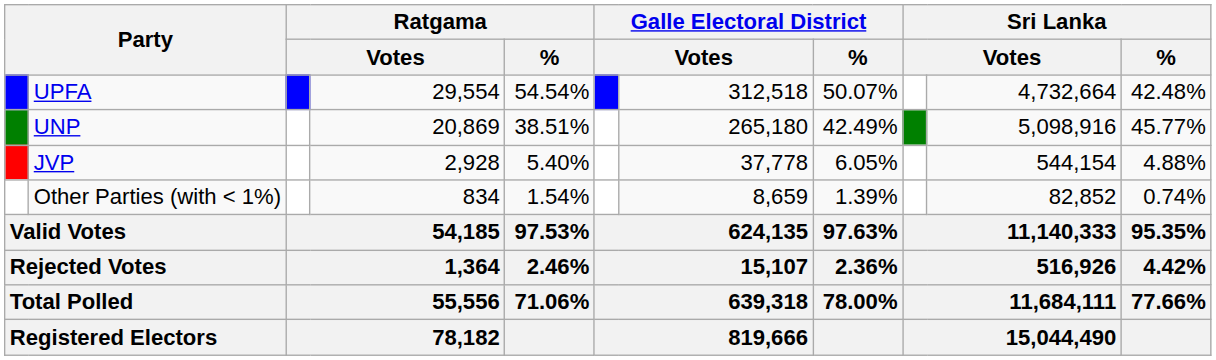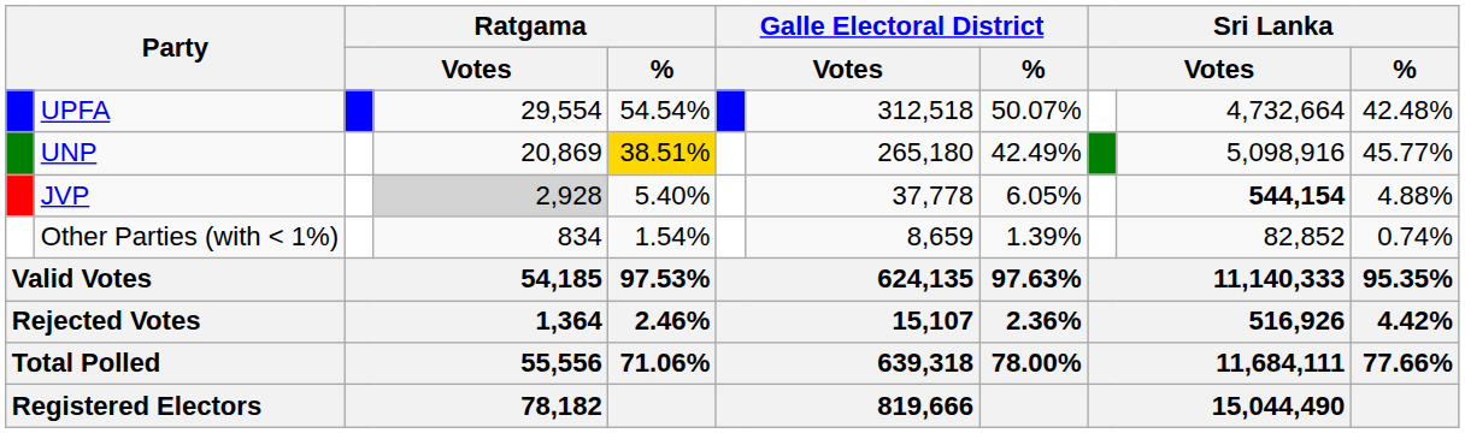UNP | Ratgama / %: no background -> gold background
JVP | column 4: no background -> lightgrey background
JVP | column 10: normal -> bold
